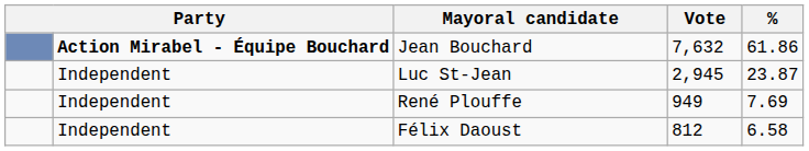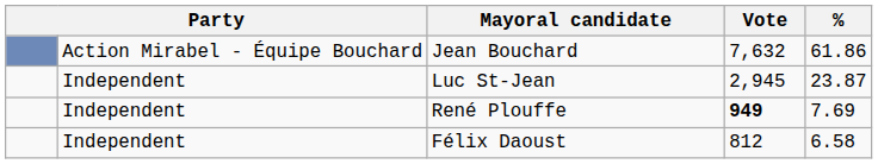Jean Bouchard | column 2: bold -> normal
René Plouffe | Vote: normal -> bold
